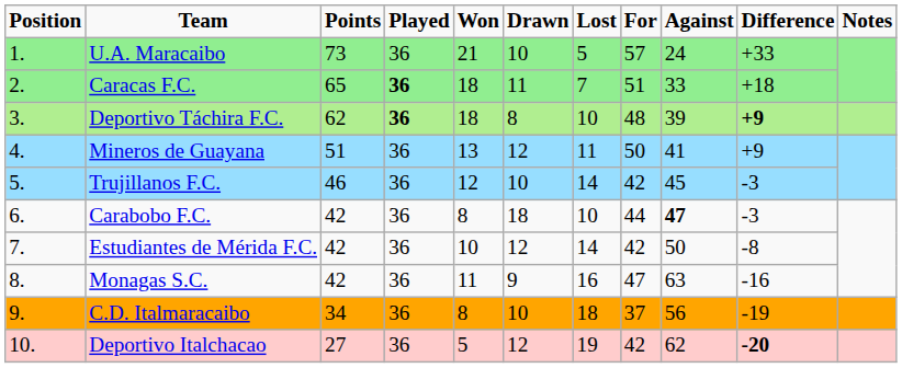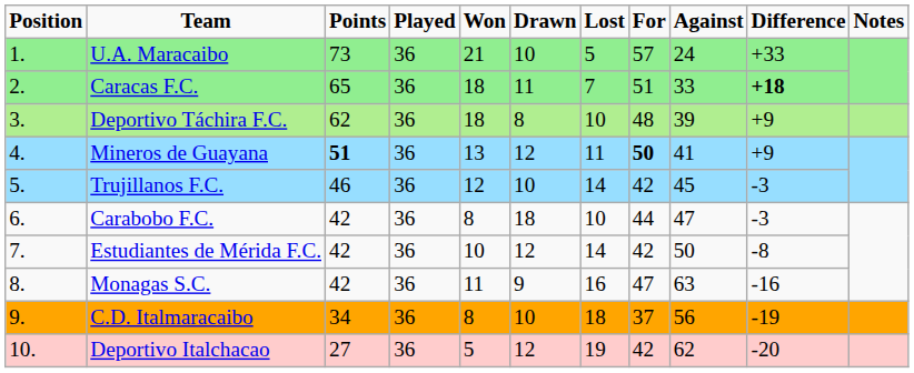Caracas F.C. | Played: bold -> normal
Caracas F.C. | Difference: normal -> bold
Deportivo Táchira F.C. | Played: bold -> normal
Deportivo Táchira F.C. | Difference: bold -> normal
Mineros de Guayana | Points: normal -> bold
Mineros de Guayana | For: normal -> bold
Carabobo F.C. | Against: bold -> normal
Deportivo Italchacao | Difference: bold -> normal
